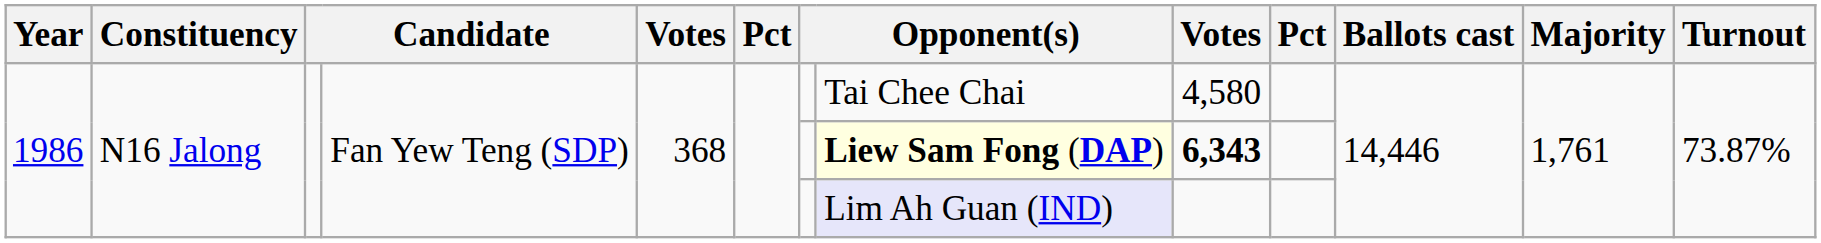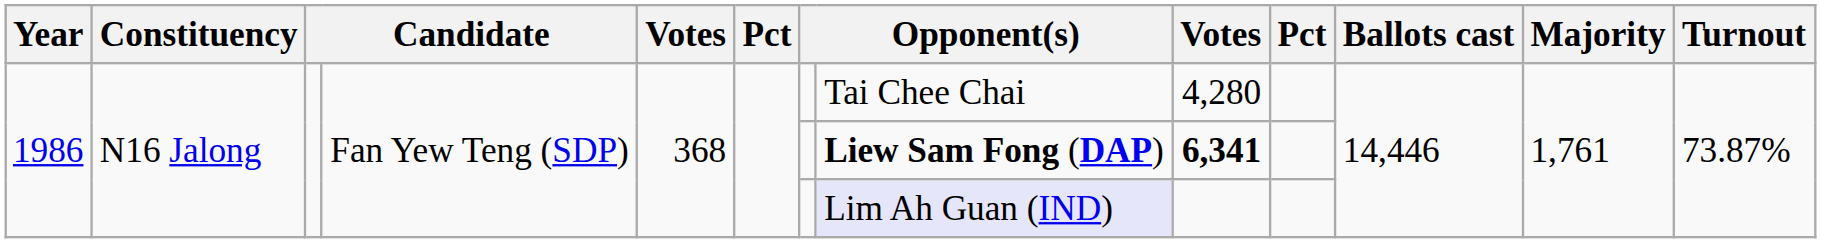row 2 | column 9: 4,580 -> 4,280
row 3 | column 8: lightyellow background -> no background
row 3 | column 9: 6,343 -> 6,341
